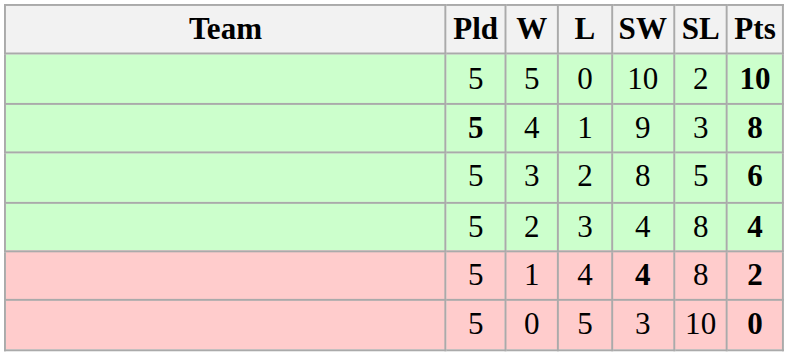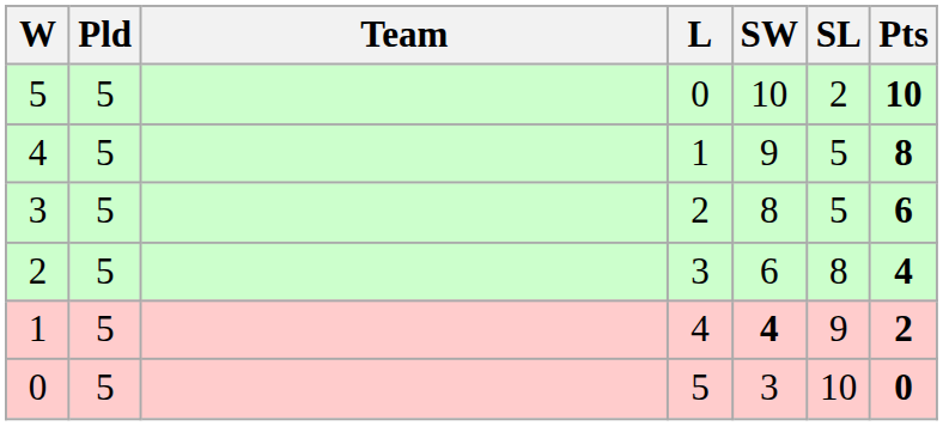columns swapped: Team <-> W
row 3 | Pld: bold -> normal
row 3 | SL: 3 -> 5
row 5 | SW: 4 -> 6
row 6 | SL: 8 -> 9
